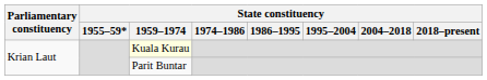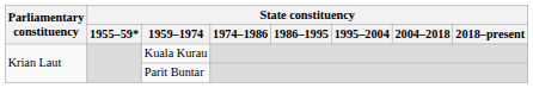Kuala Kurau | State constituency / 1959–1974: lightyellow background -> no background
